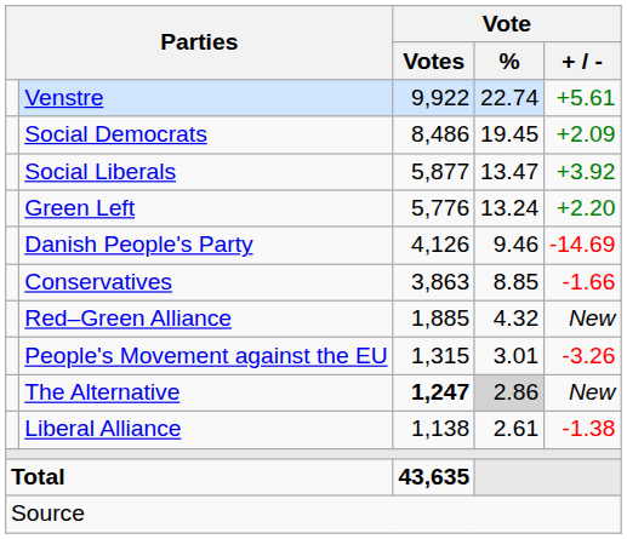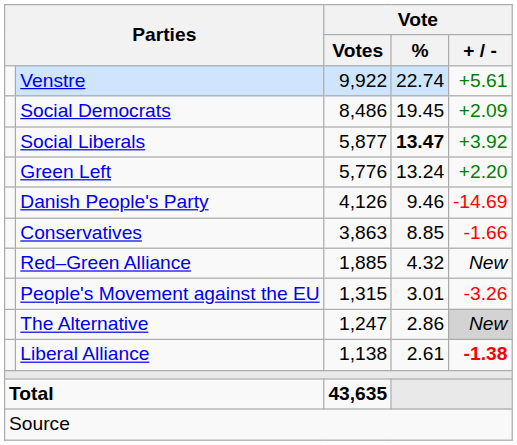Social Liberals | Vote / %: normal -> bold
The Alternative | Vote / Votes: bold -> normal
The Alternative | Vote / %: lightgrey background -> no background
The Alternative | Vote / + / -: no background -> lightgrey background
Liberal Alliance | Vote / + / -: normal -> bold
